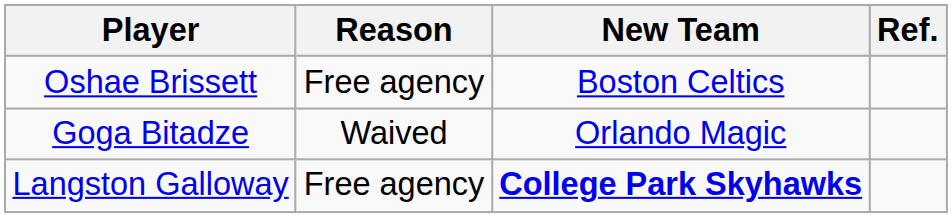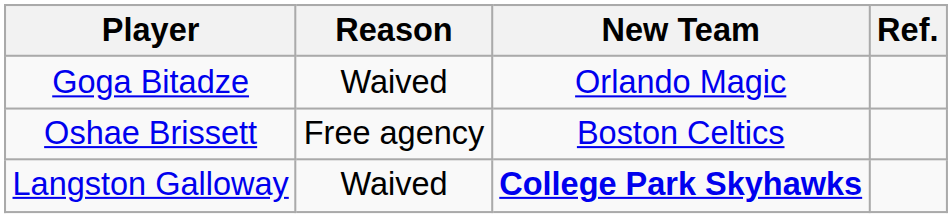rows swapped: Oshae Brissett <-> Goga Bitadze
Langston Galloway | Reason: Free agency -> Waived
